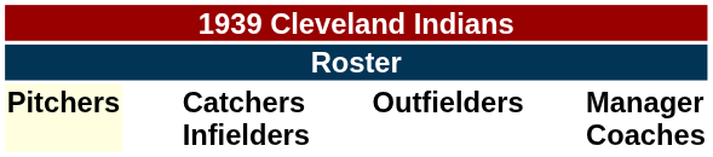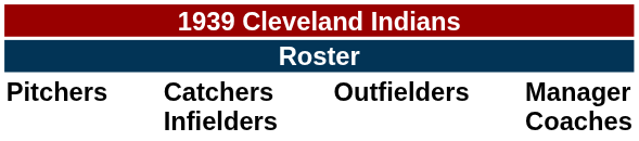Pitchers | column 1: lightyellow background -> no background
